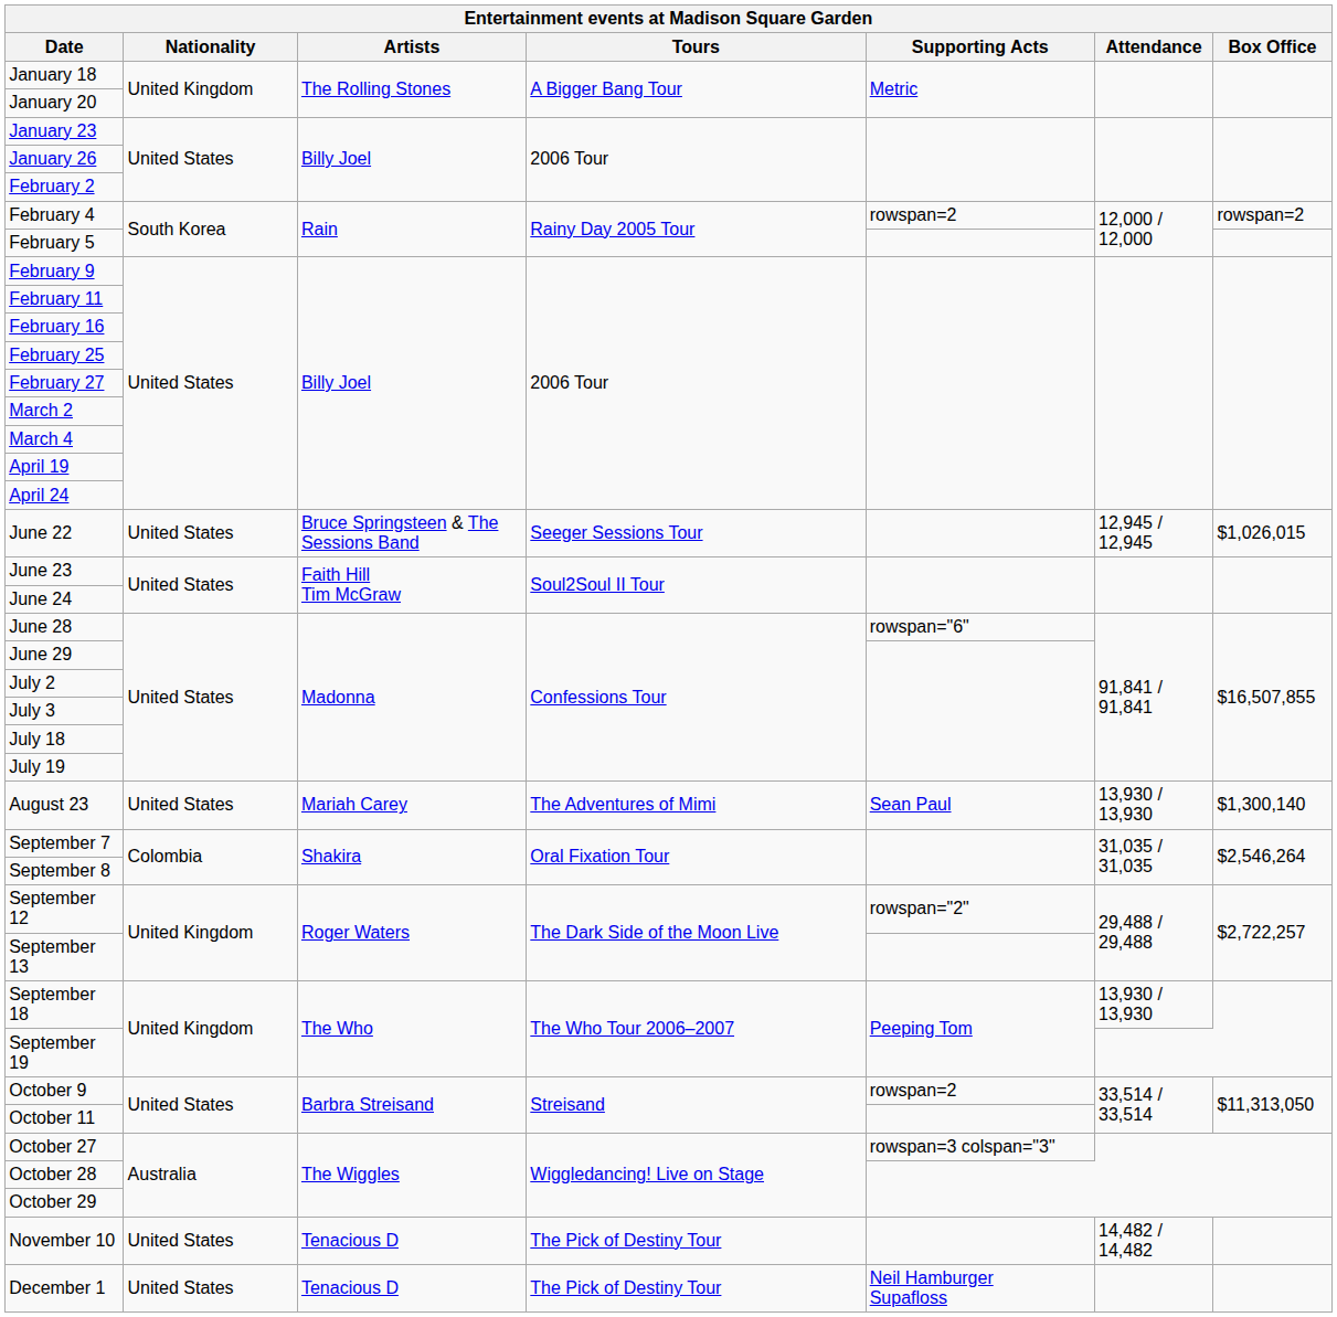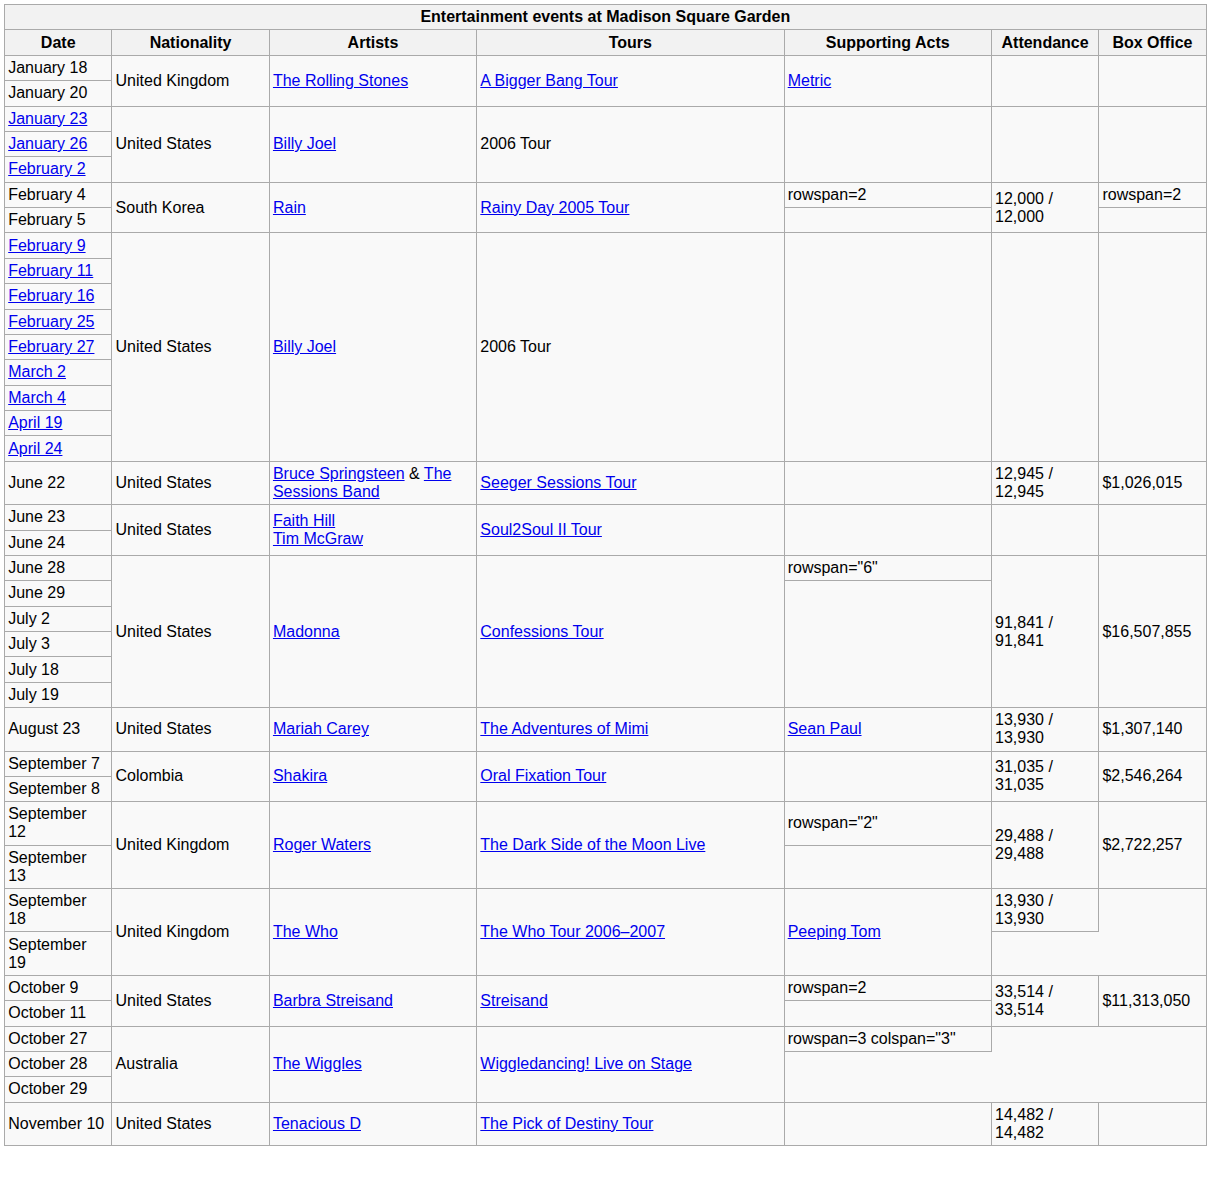August 23 | Box Office: $1,300,140 -> $1,307,140
- row: December 1 | United States | Tenacious D | The Pick of Destiny Tour | Neil Hamburger Supafloss
